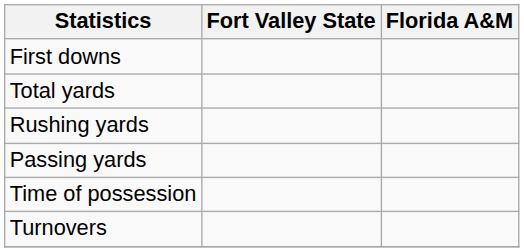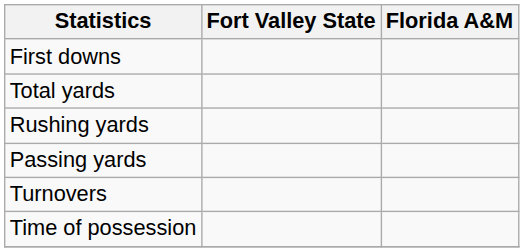rows swapped: Turnovers <-> Time of possession
